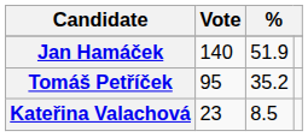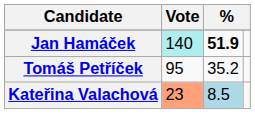Jan Hamáček | Vote: no background -> paleturquoise background
Jan Hamáček | column 3: normal -> bold
Kateřina Valachová | Vote: no background -> lightsalmon background
Kateřina Valachová | column 3: no background -> lightblue background
